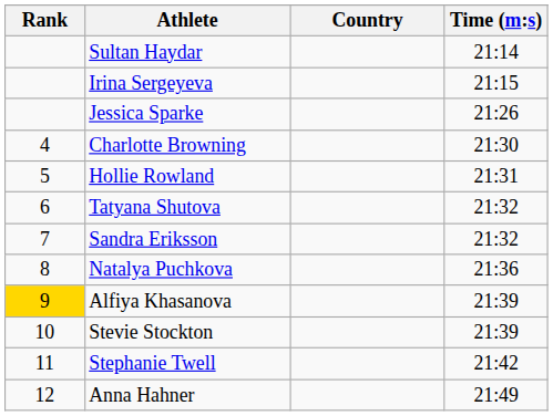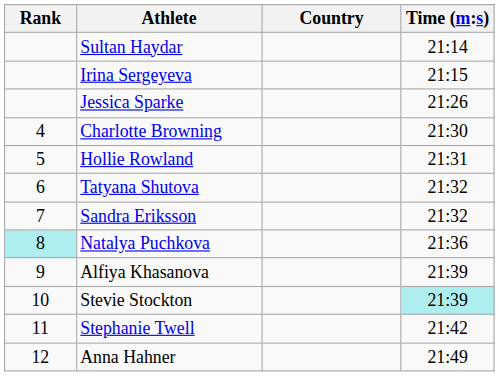Natalya Puchkova | Rank: no background -> paleturquoise background
Alfiya Khasanova | Rank: gold background -> no background
Stevie Stockton | Time (m:s): no background -> paleturquoise background
